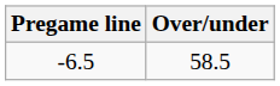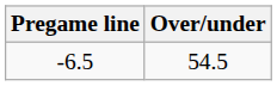-6.5 | Over/under: 58.5 -> 54.5
